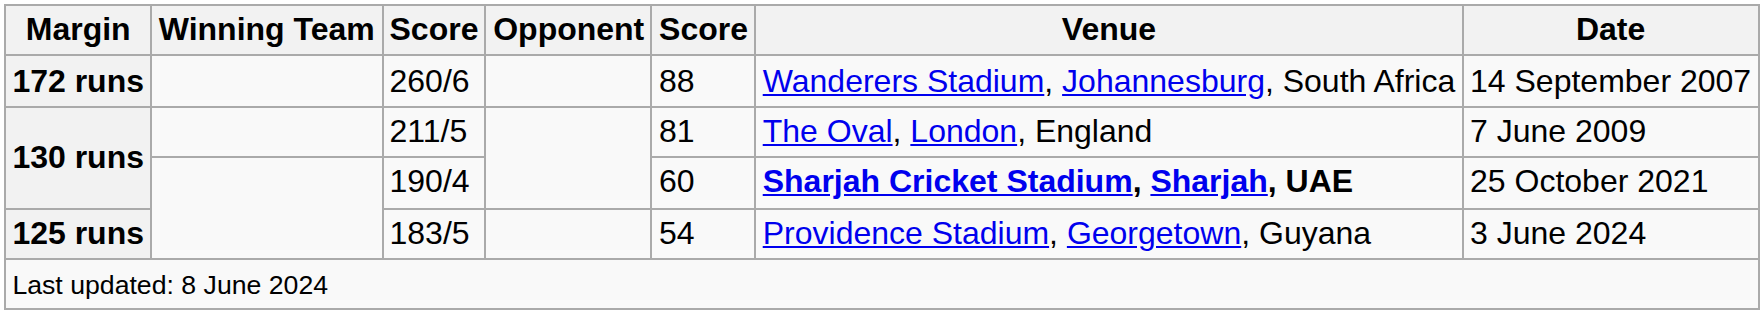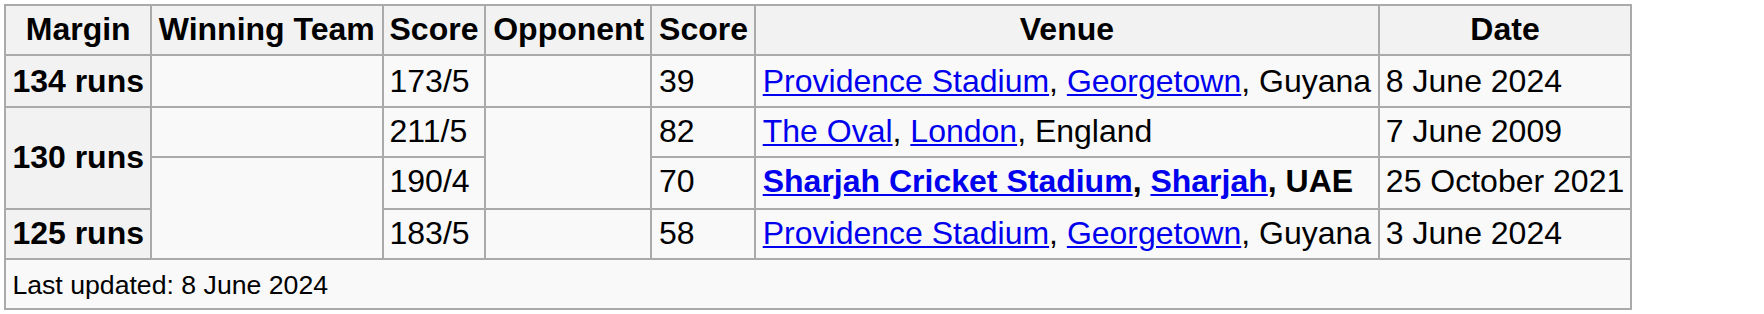- row: 172 runs | 260/6 | 88 | Wanderers Stadium, Johannesburg, South Africa | 14 September 2007
+ row: 134 runs | 173/5 | 39 | Providence Stadium, Georgetown, Guyana | 8 June 2024
211/5 | column 5: 81 -> 82
190/4 | column 5: 60 -> 70
183/5 | column 5: 54 -> 58
